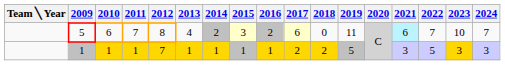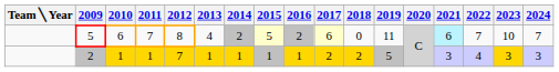row 2 | 2015: 3 -> 5
row 3 | 2009: 1 -> 2
row 3 | 2022: 5 -> 4
